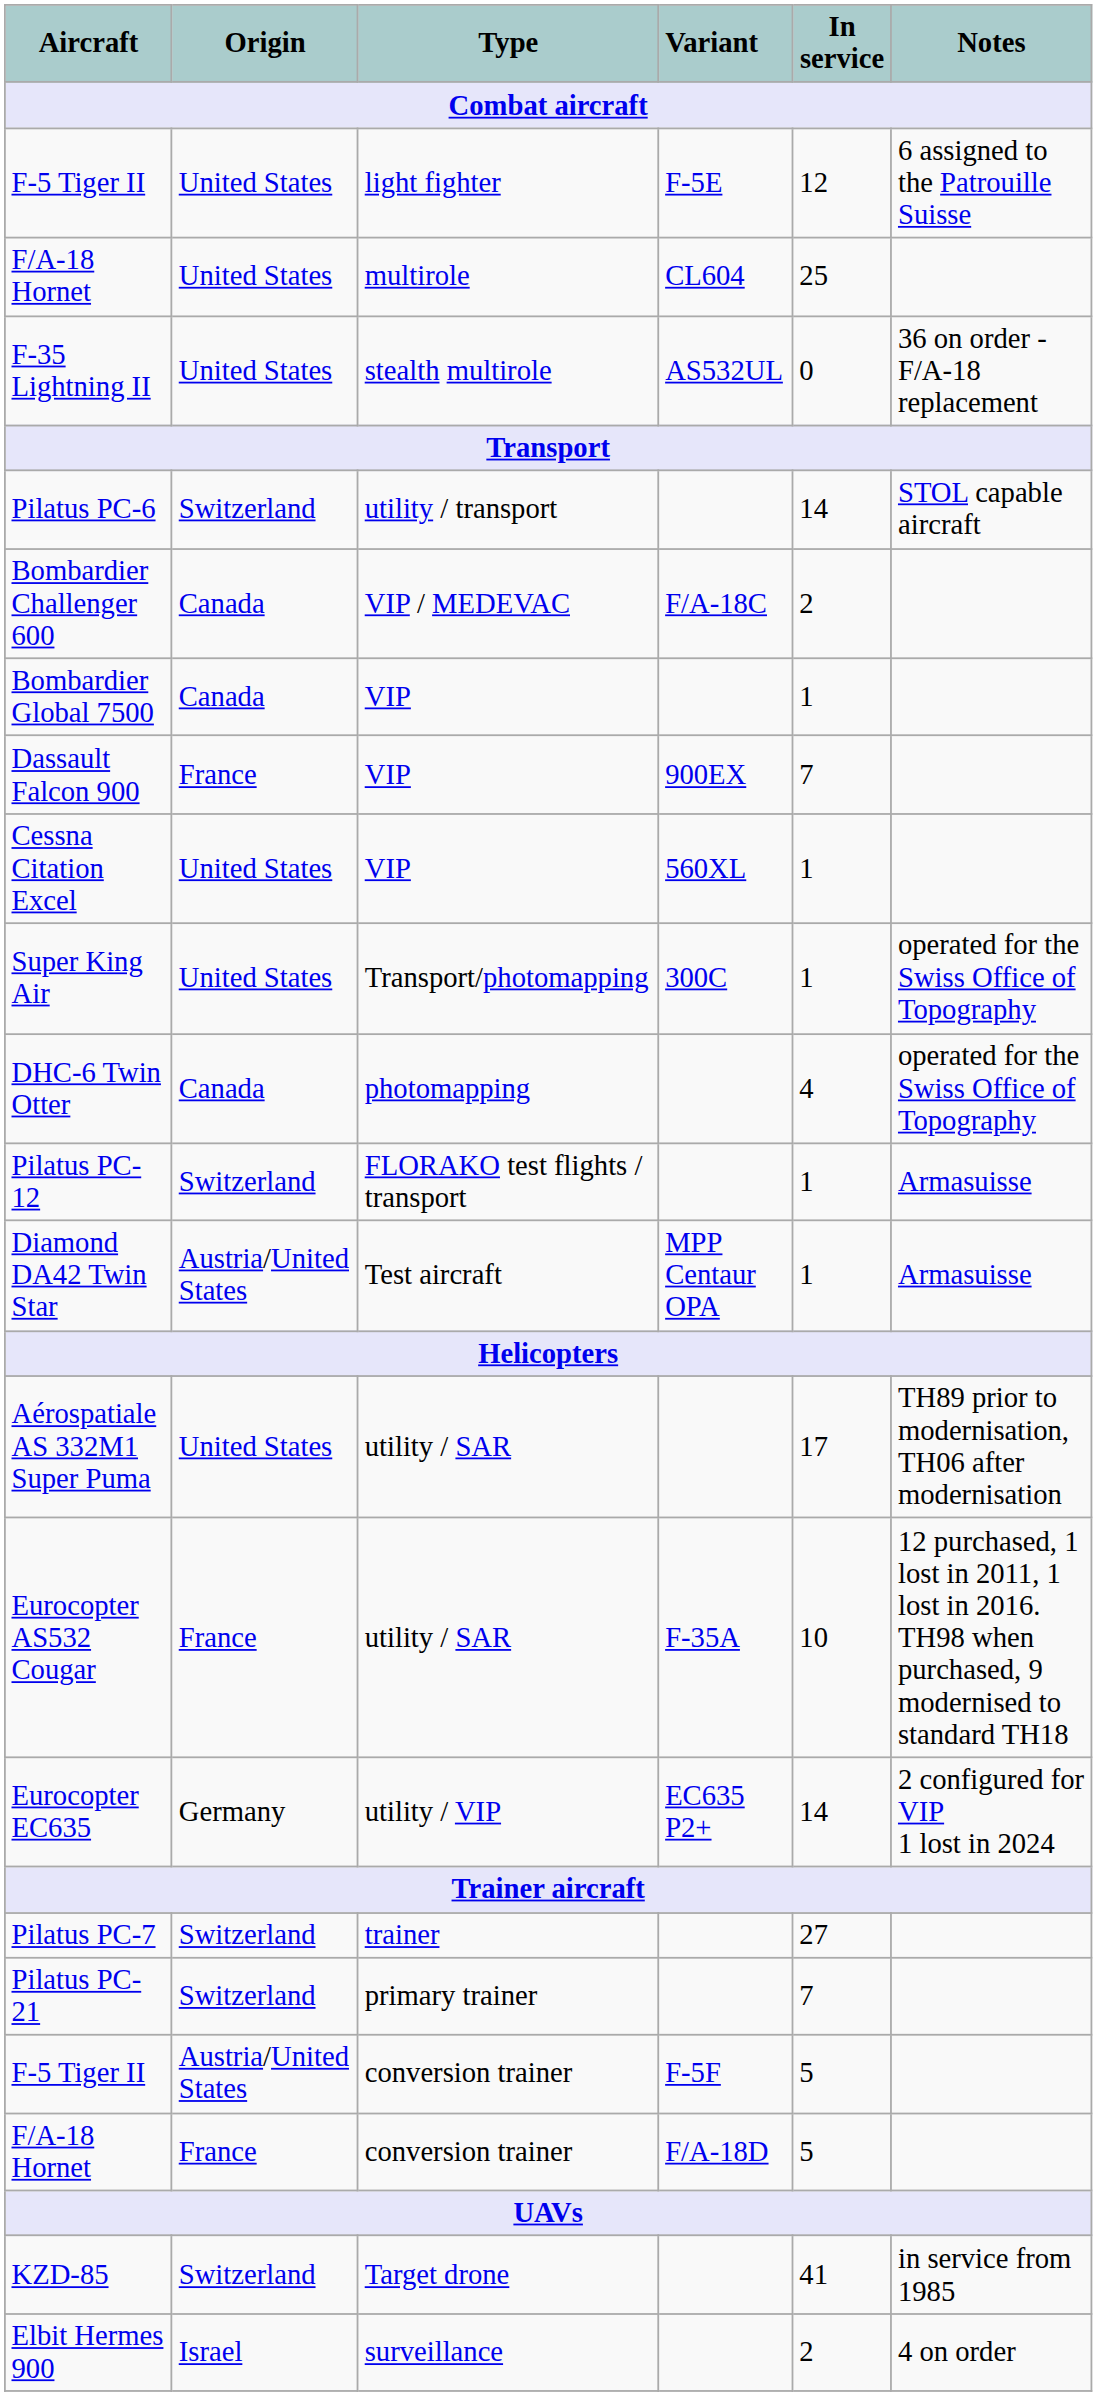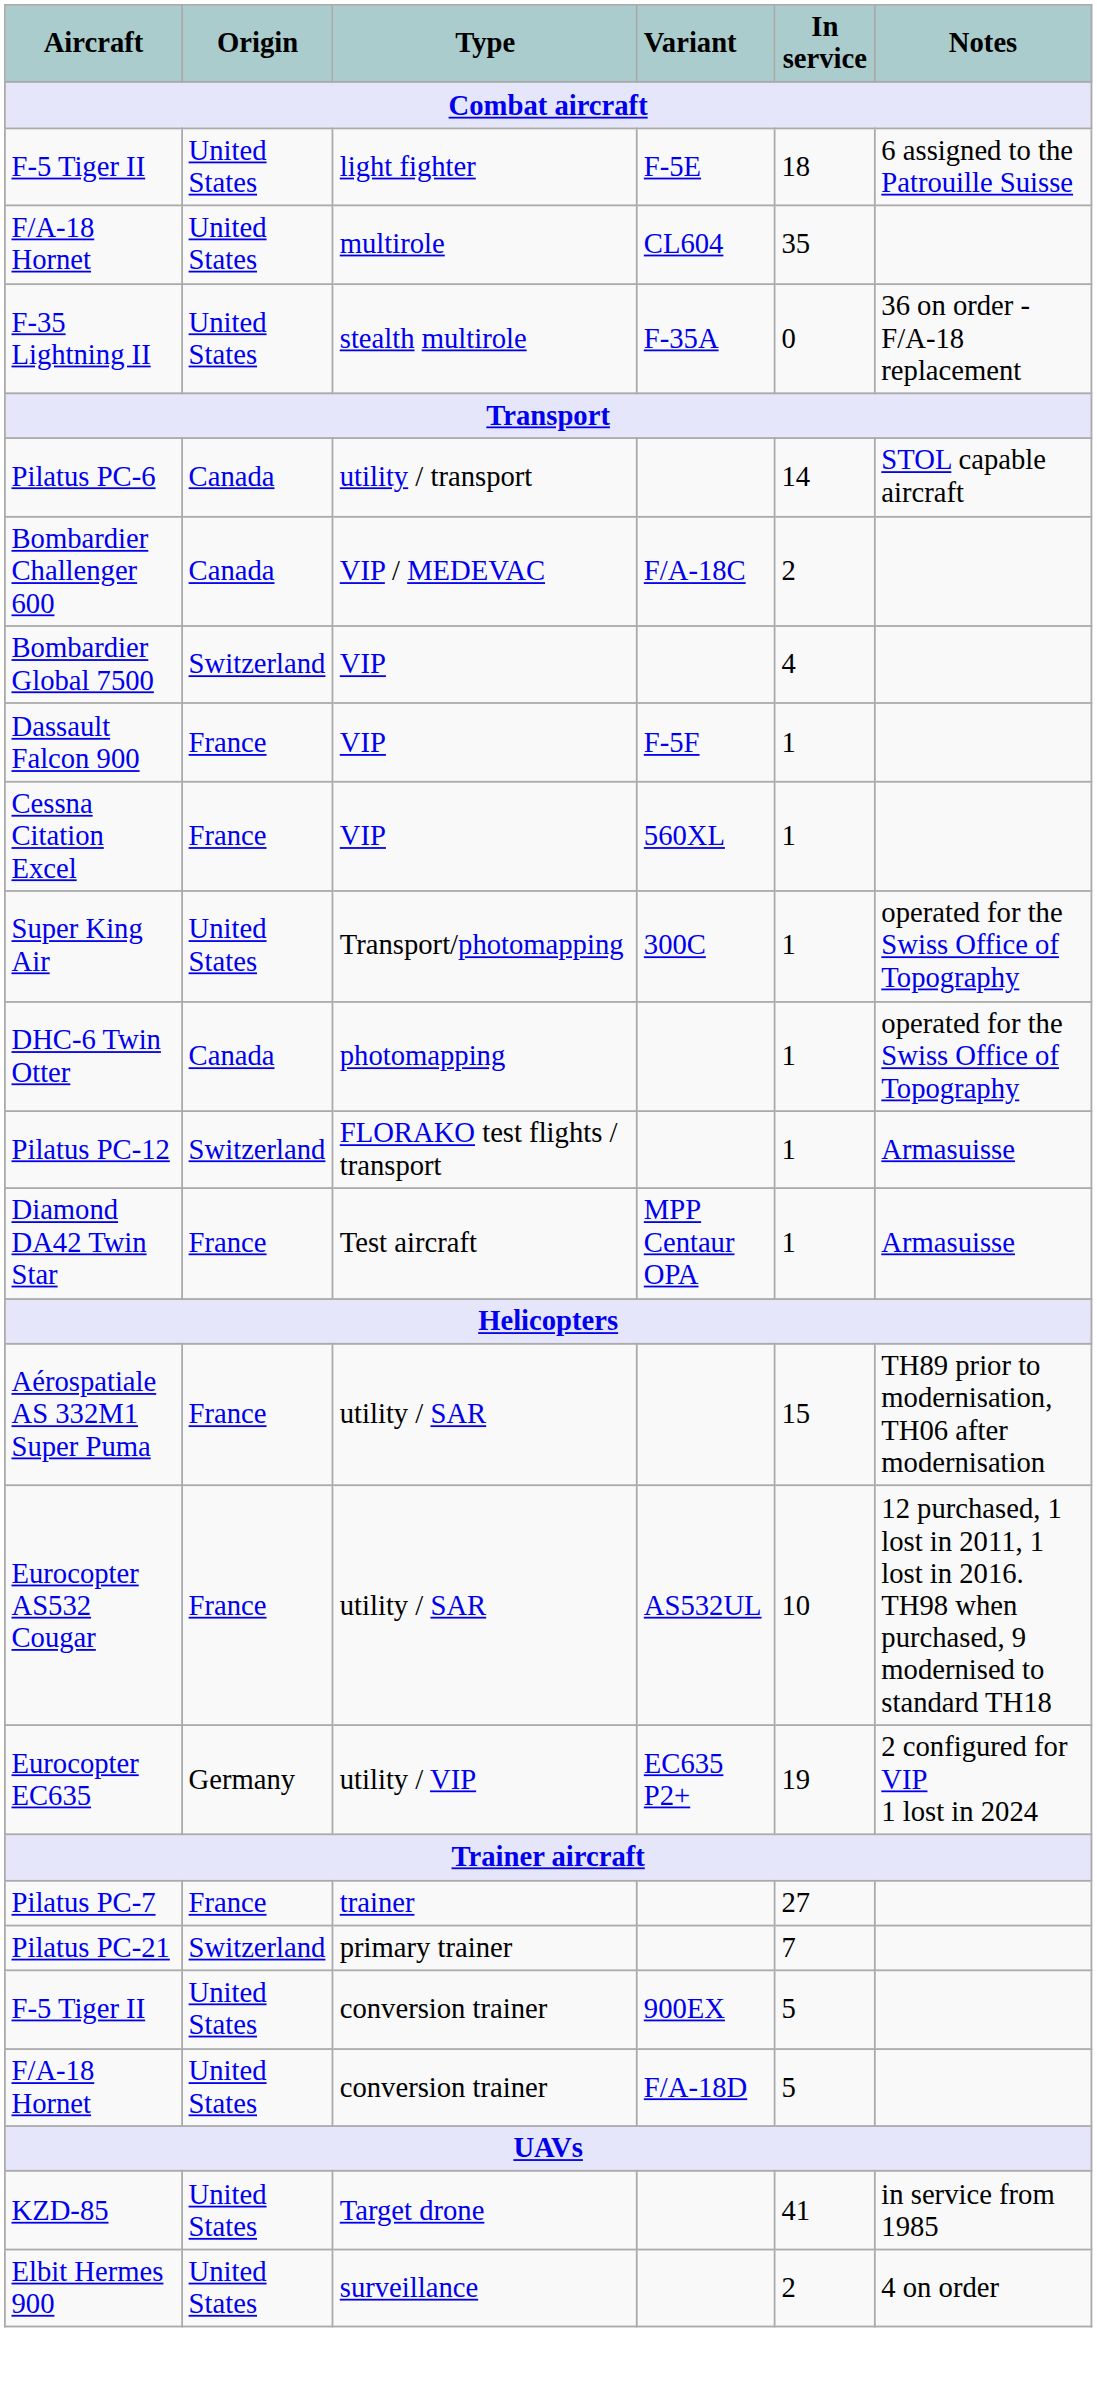F-5 Tiger II / light fighter | In service: 12 -> 18
F/A-18 Hornet / multirole | In service: 25 -> 35
F-35 Lightning II | Variant: AS532UL -> F-35A
Pilatus PC-6 | Origin: Switzerland -> Canada
Bombardier Global 7500 | Origin: Canada -> Switzerland
Bombardier Global 7500 | In service: 1 -> 4
Dassault Falcon 900 | Variant: 900EX -> F-5F
Dassault Falcon 900 | In service: 7 -> 1
Cessna Citation Excel | Origin: United States -> France
DHC-6 Twin Otter | In service: 4 -> 1
Diamond DA42 Twin Star | Origin: Austria/United States -> France
Aérospatiale AS 332M1 Super Puma | Origin: United States -> France
Aérospatiale AS 332M1 Super Puma | In service: 17 -> 15
Eurocopter AS532 Cougar | Variant: F-35A -> AS532UL
Eurocopter EC635 | In service: 14 -> 19
Pilatus PC-7 | Origin: Switzerland -> France
F-5 Tiger II / conversion trainer | Origin: Austria/United States -> United States
F-5 Tiger II / conversion trainer | Variant: F-5F -> 900EX
F/A-18 Hornet / conversion trainer | Origin: France -> United States
KZD-85 | Origin: Switzerland -> United States
Elbit Hermes 900 | Origin: Israel -> United States
